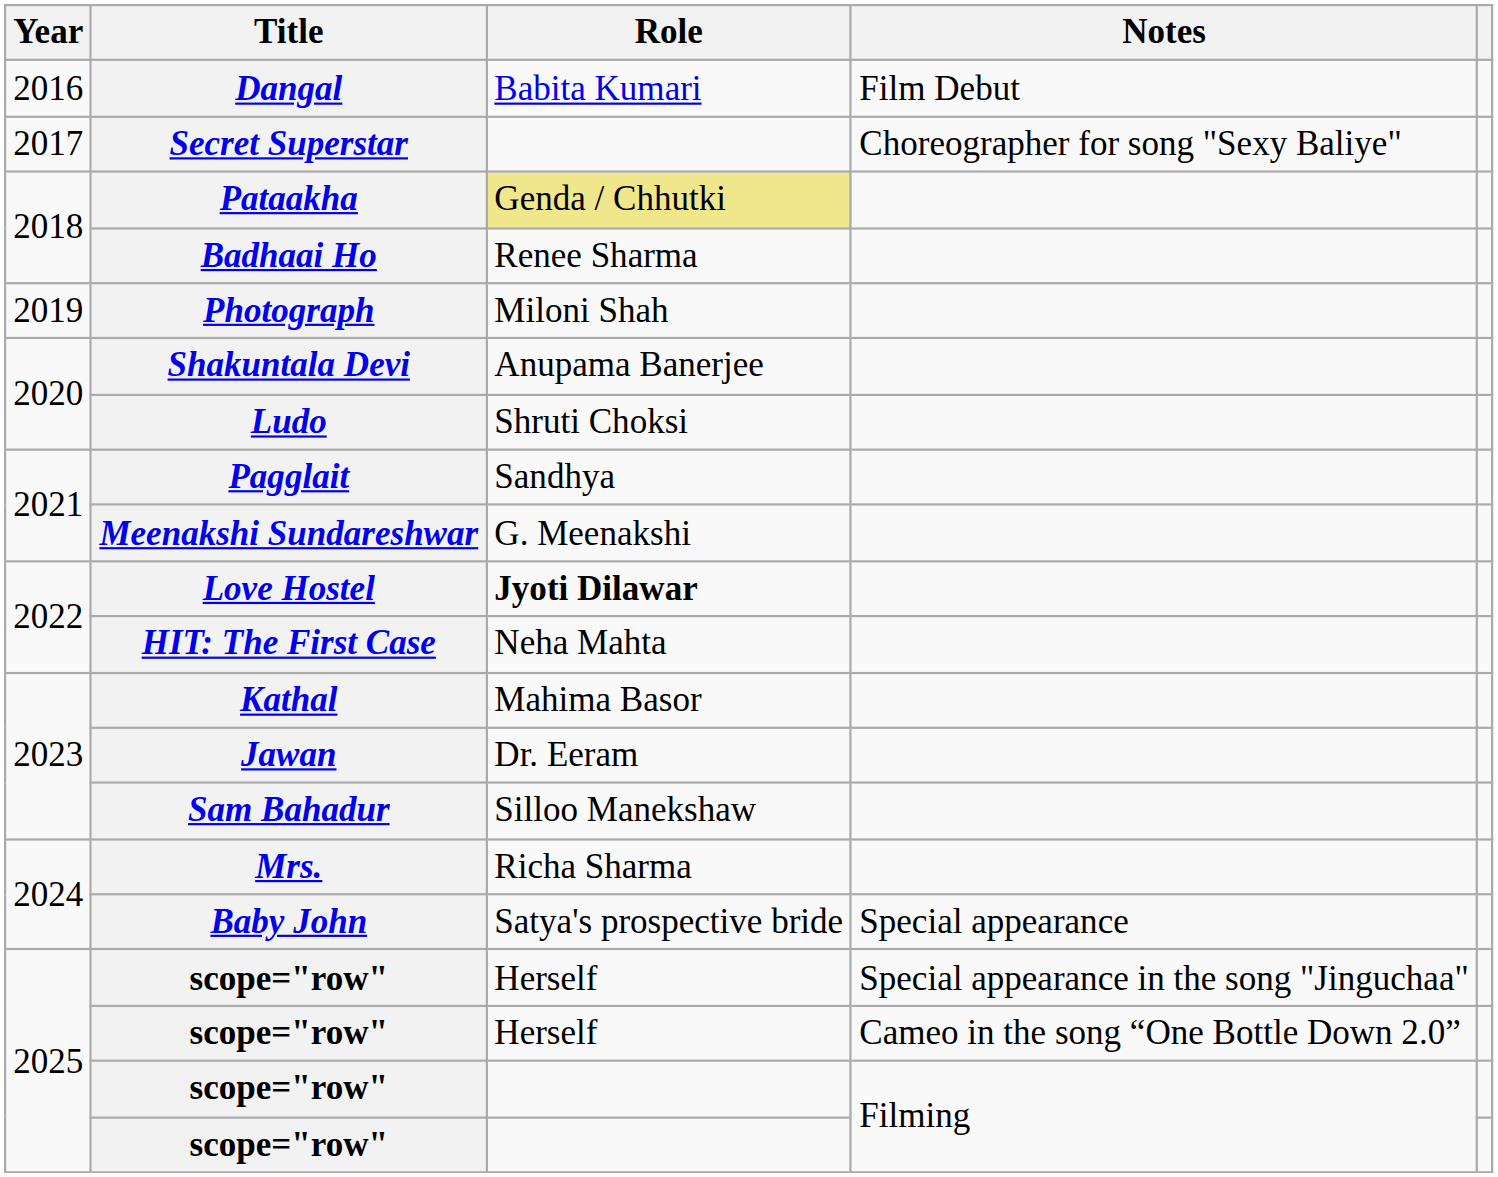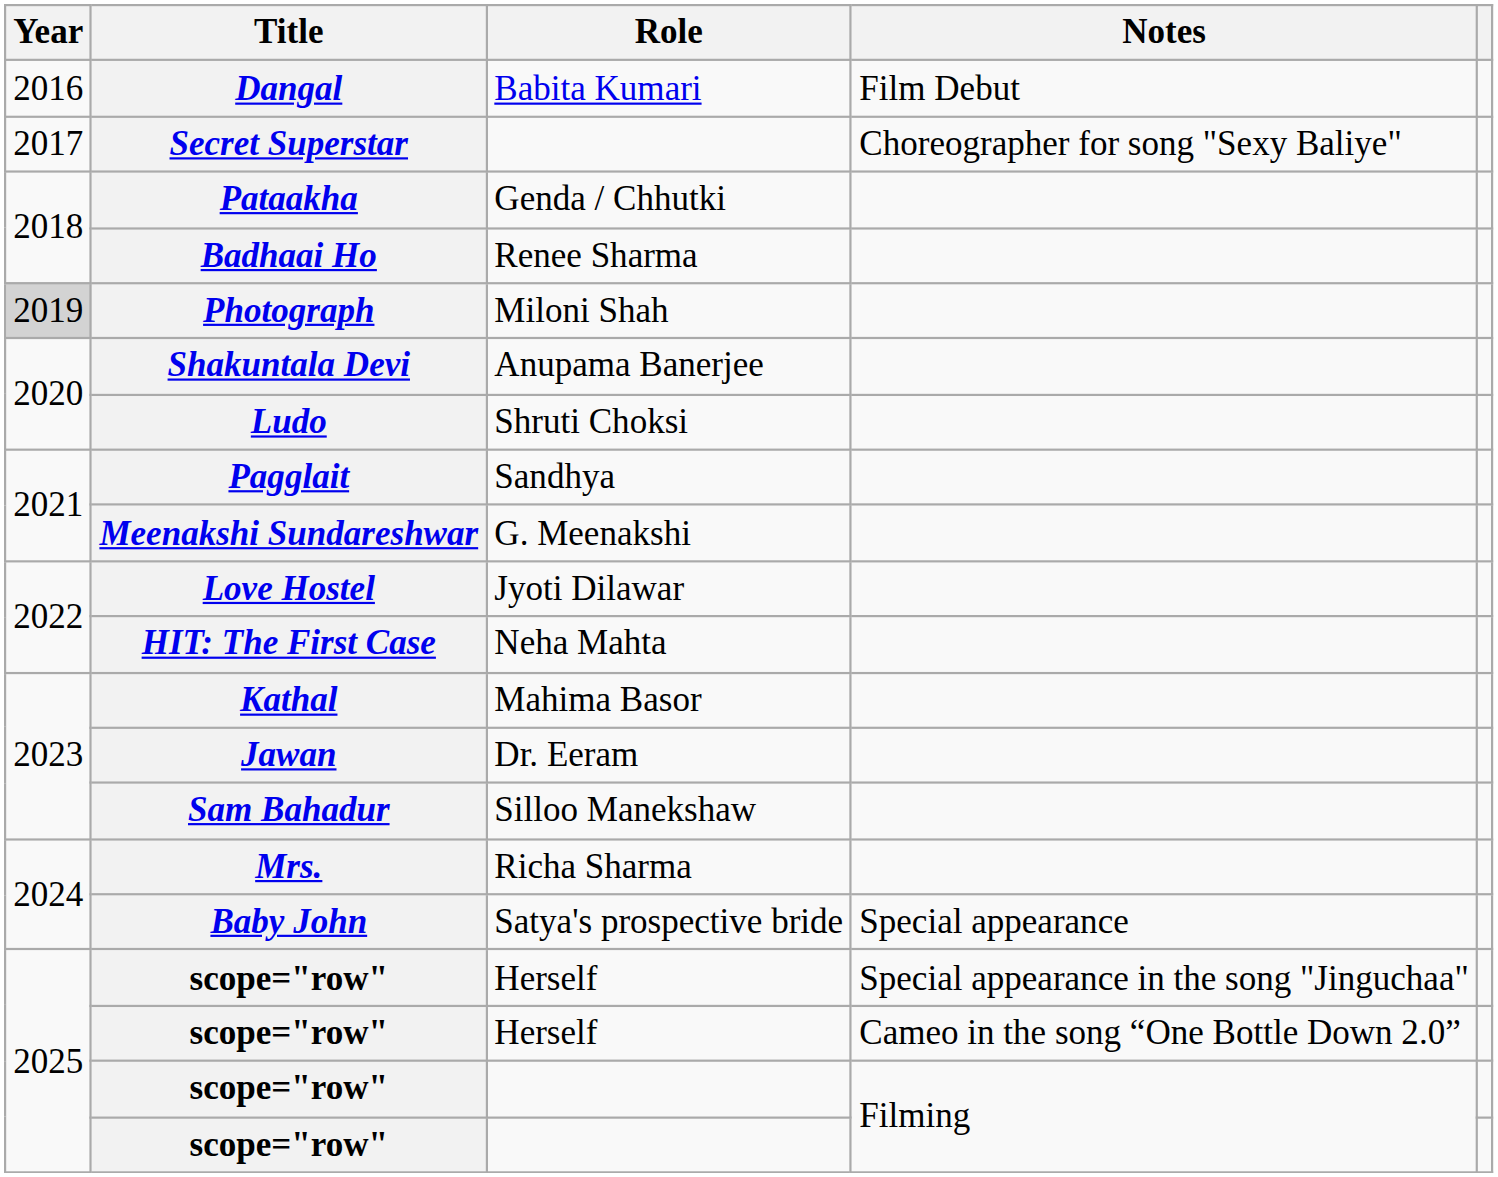Pataakha | Role: khaki background -> no background
Photograph | Year: no background -> lightgrey background
Love Hostel | Role: bold -> normal
